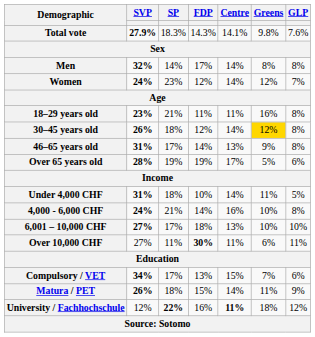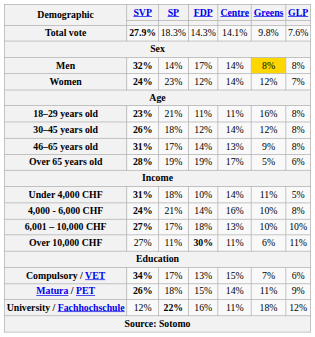Men | Greens: no background -> gold background
30–45 years old | Greens: gold background -> no background
University / Fachhochschule | Centre: bold -> normal
